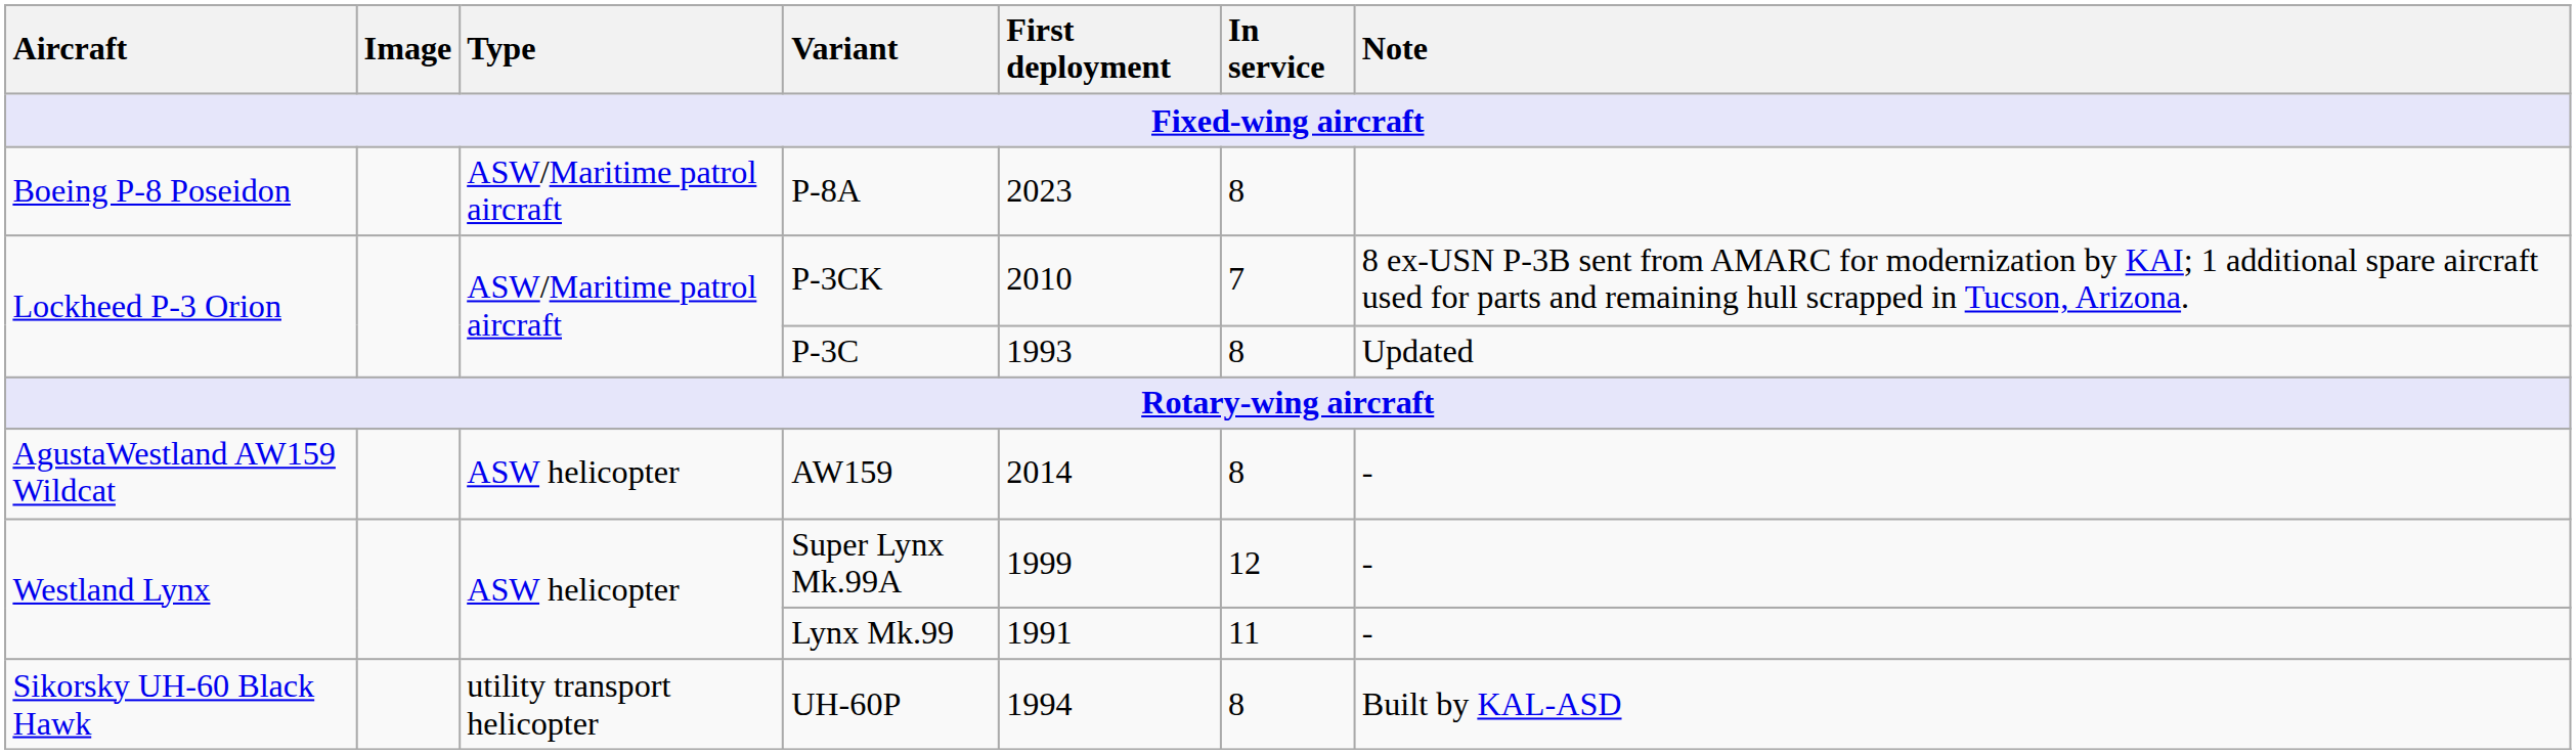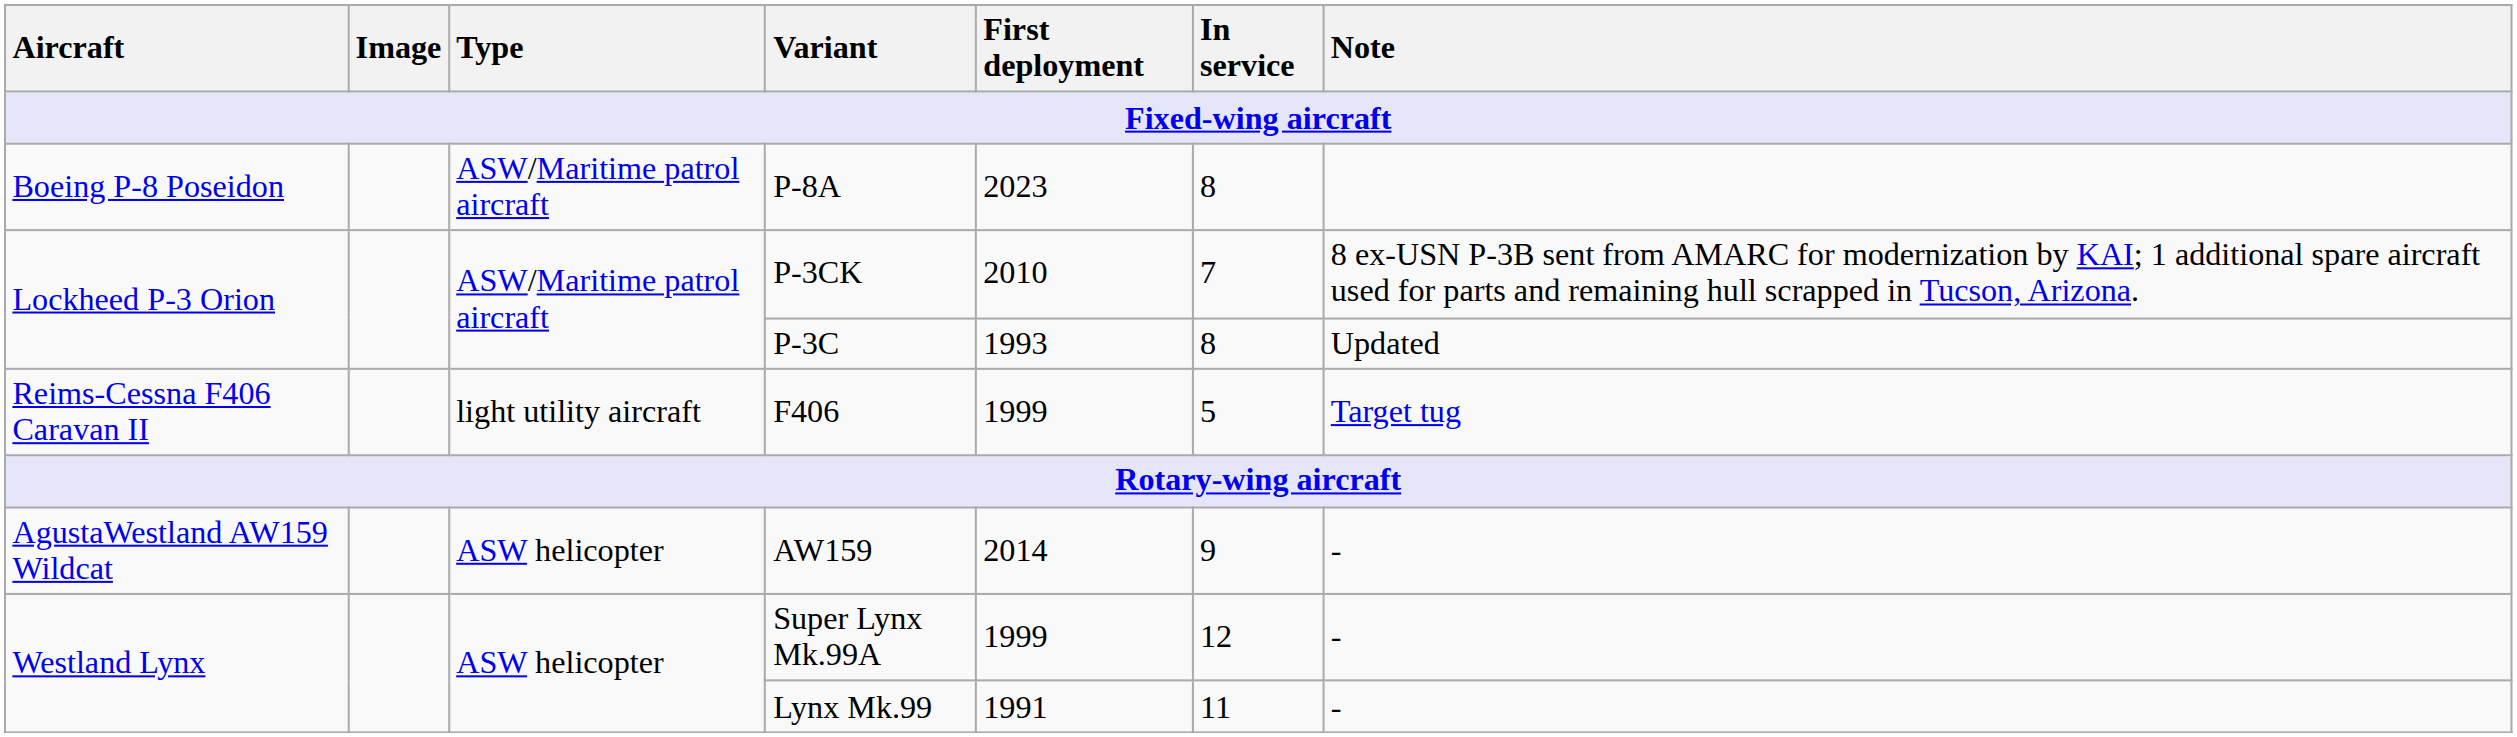+ row: Reims-Cessna F406 Caravan II | light utility aircraft | F406 | 1999 | 5 | Target tug
AW159 | In service: 8 -> 9
- row: Sikorsky UH-60 Black Hawk | utility transport helicopter | UH-60P | 1994 | 8 | Built by KAL-ASD
